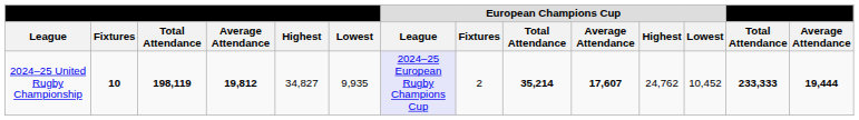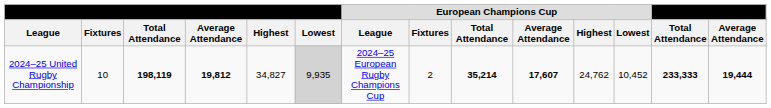2024–25 United Rugby Championship | column 2: bold -> normal
2024–25 United Rugby Championship | column 6: no background -> lightgrey background
2024–25 United Rugby Championship | column 7: lavender background -> no background
